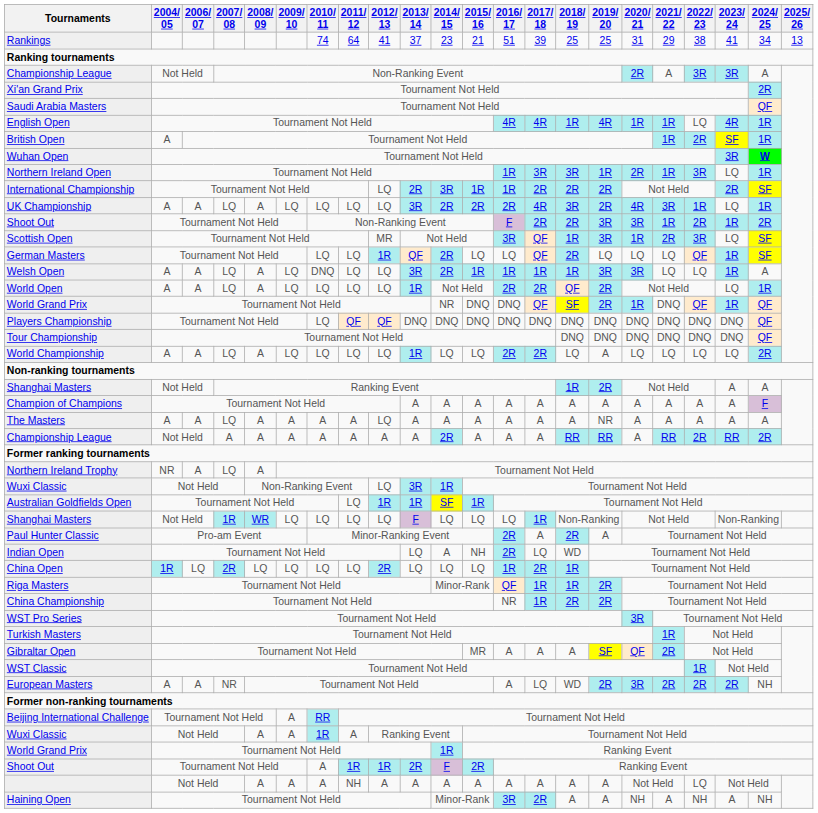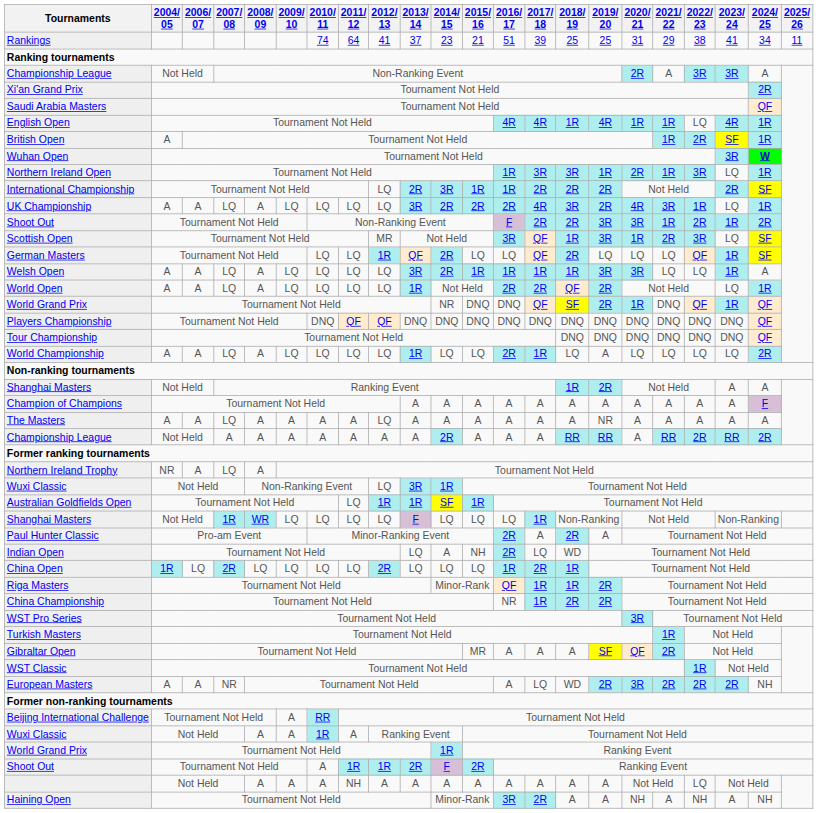Rankings | 2025/ 26: 13 -> 11
Welsh Open | 2010/ 11: DNQ -> LQ
Players Championship | 2010/ 11: LQ -> DNQ
World Championship | 2017/ 18: 2R -> 1R
